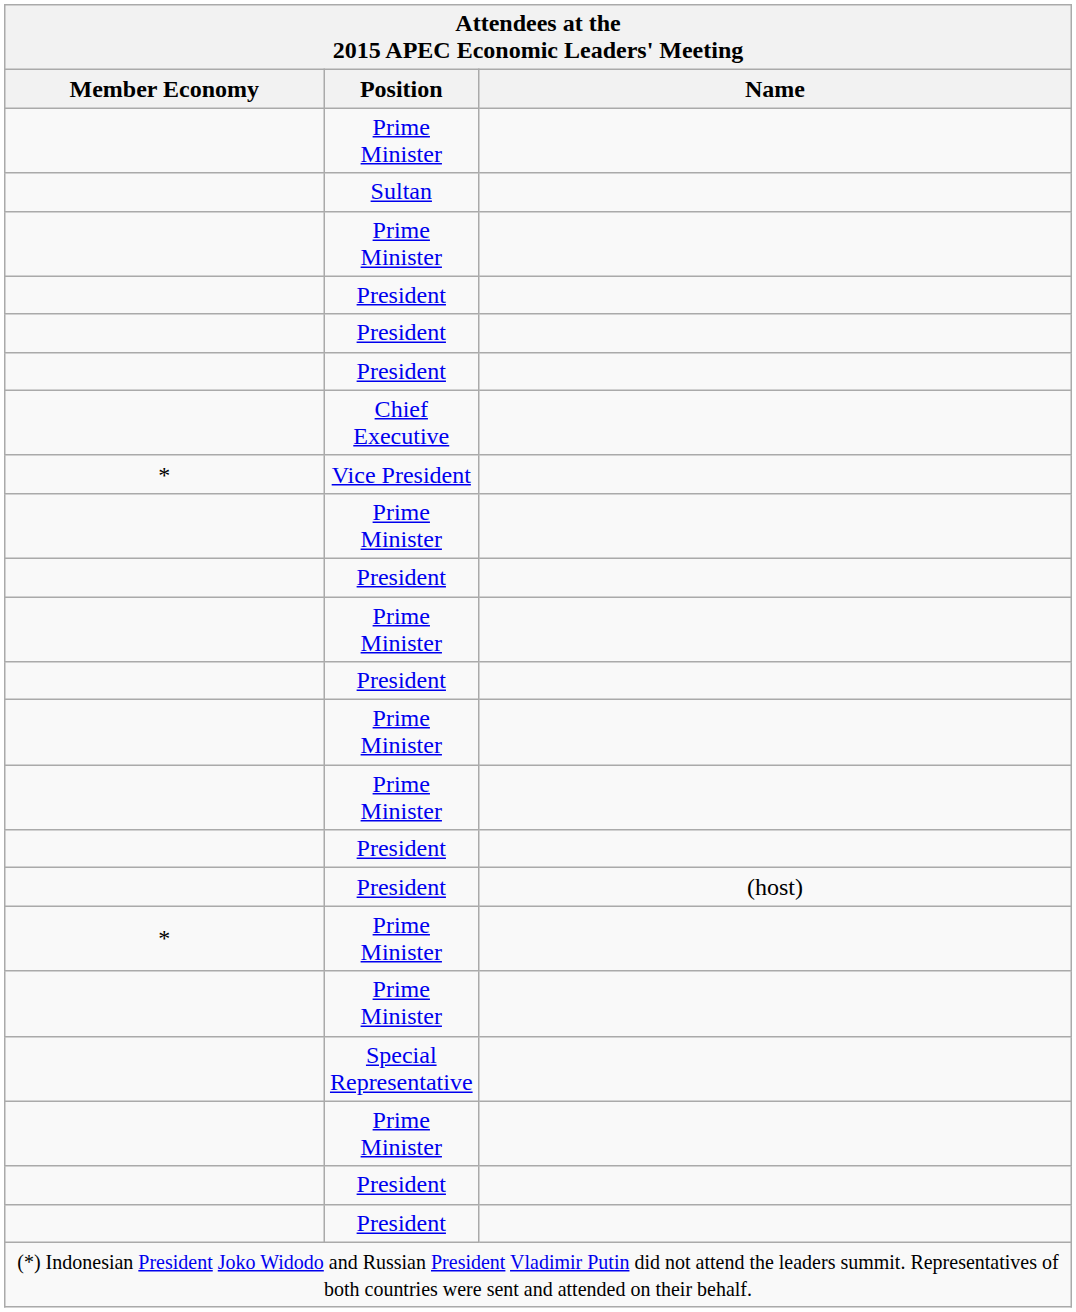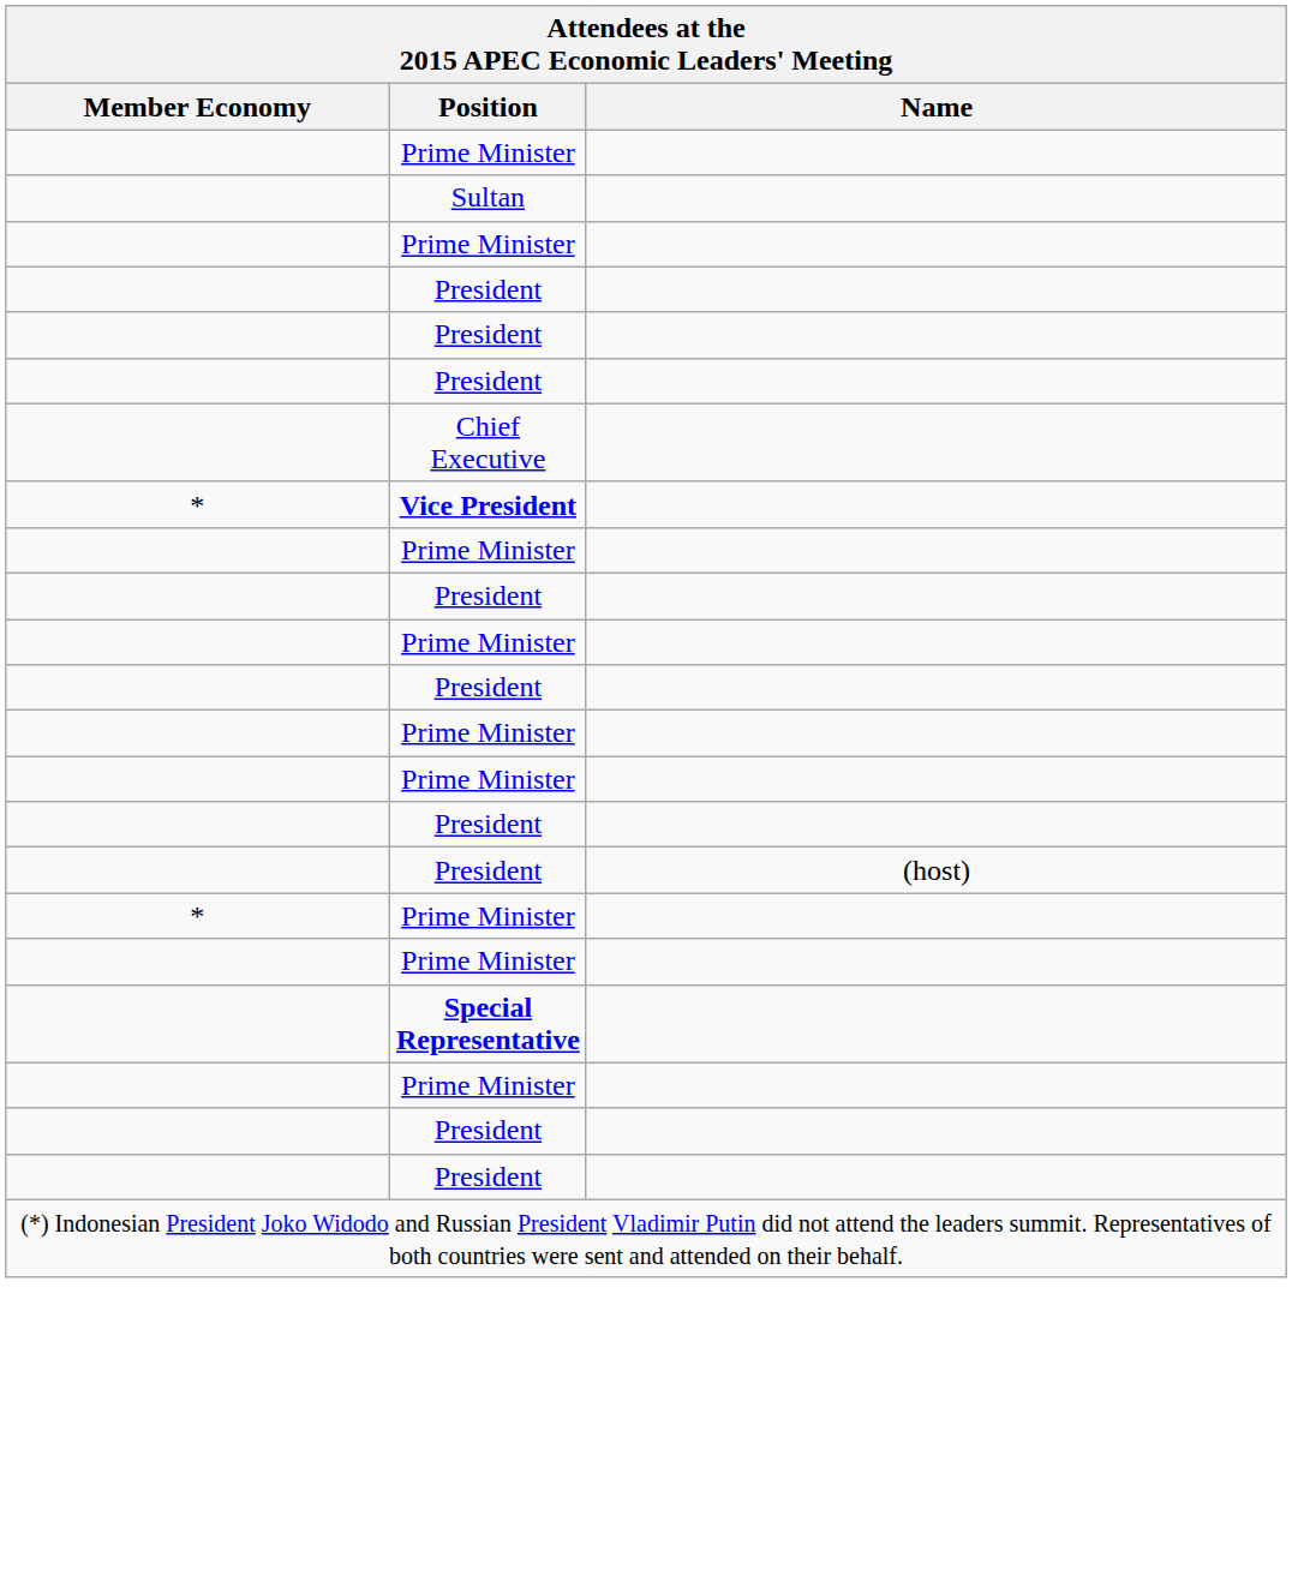Vice President | Position: normal -> bold
Special Representative | Position: normal -> bold
